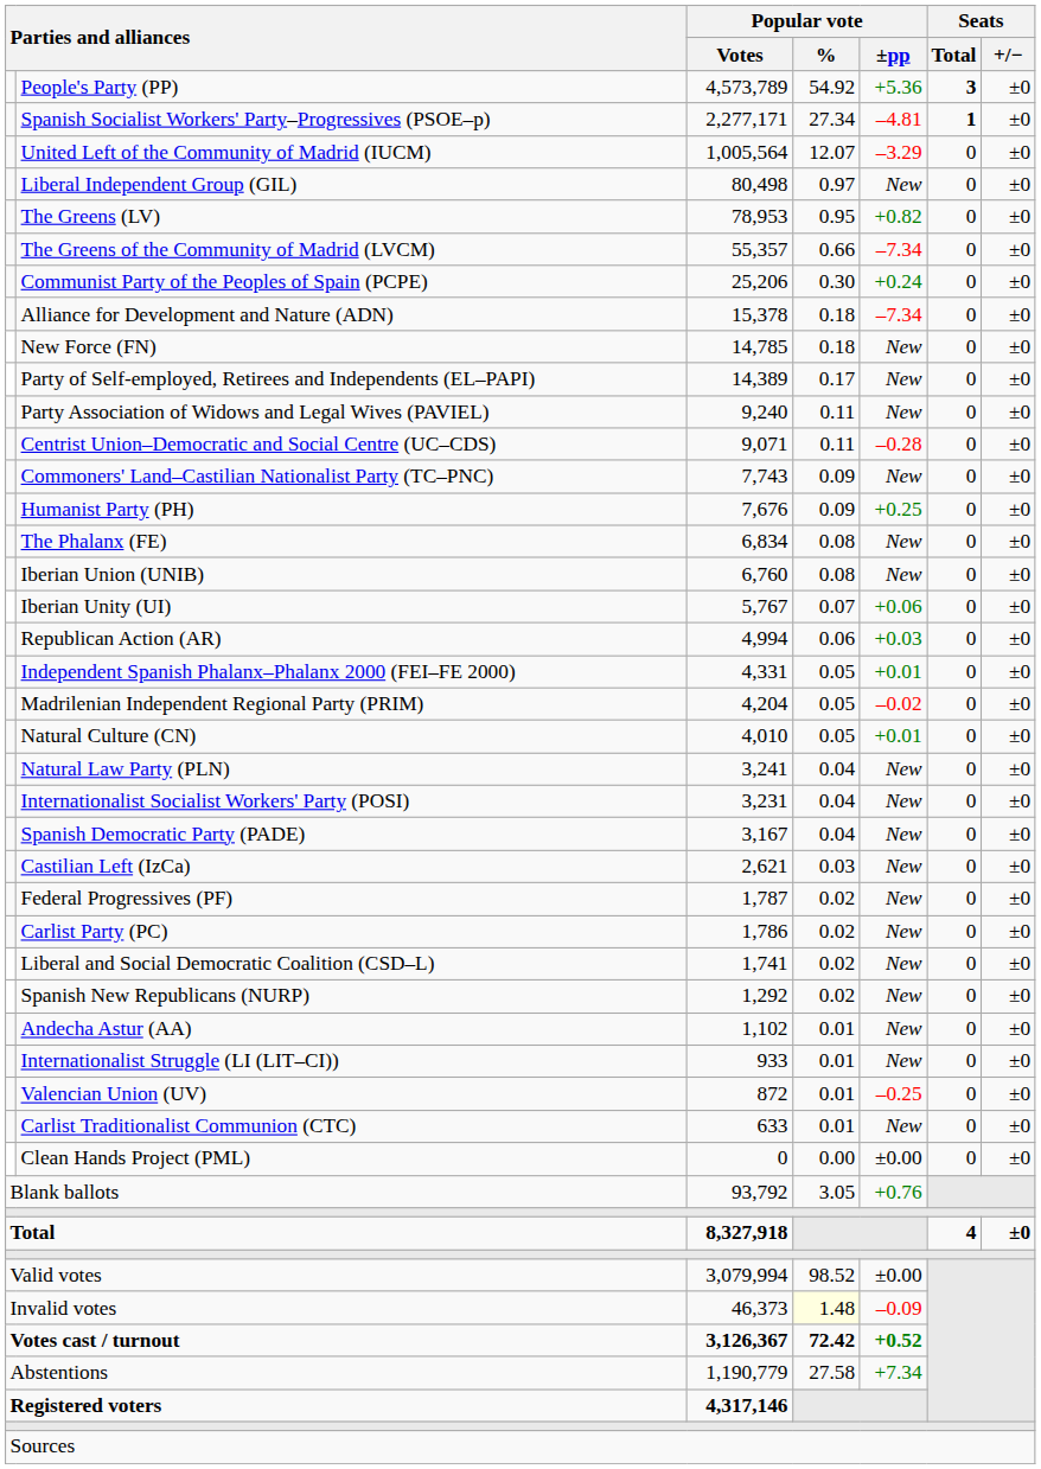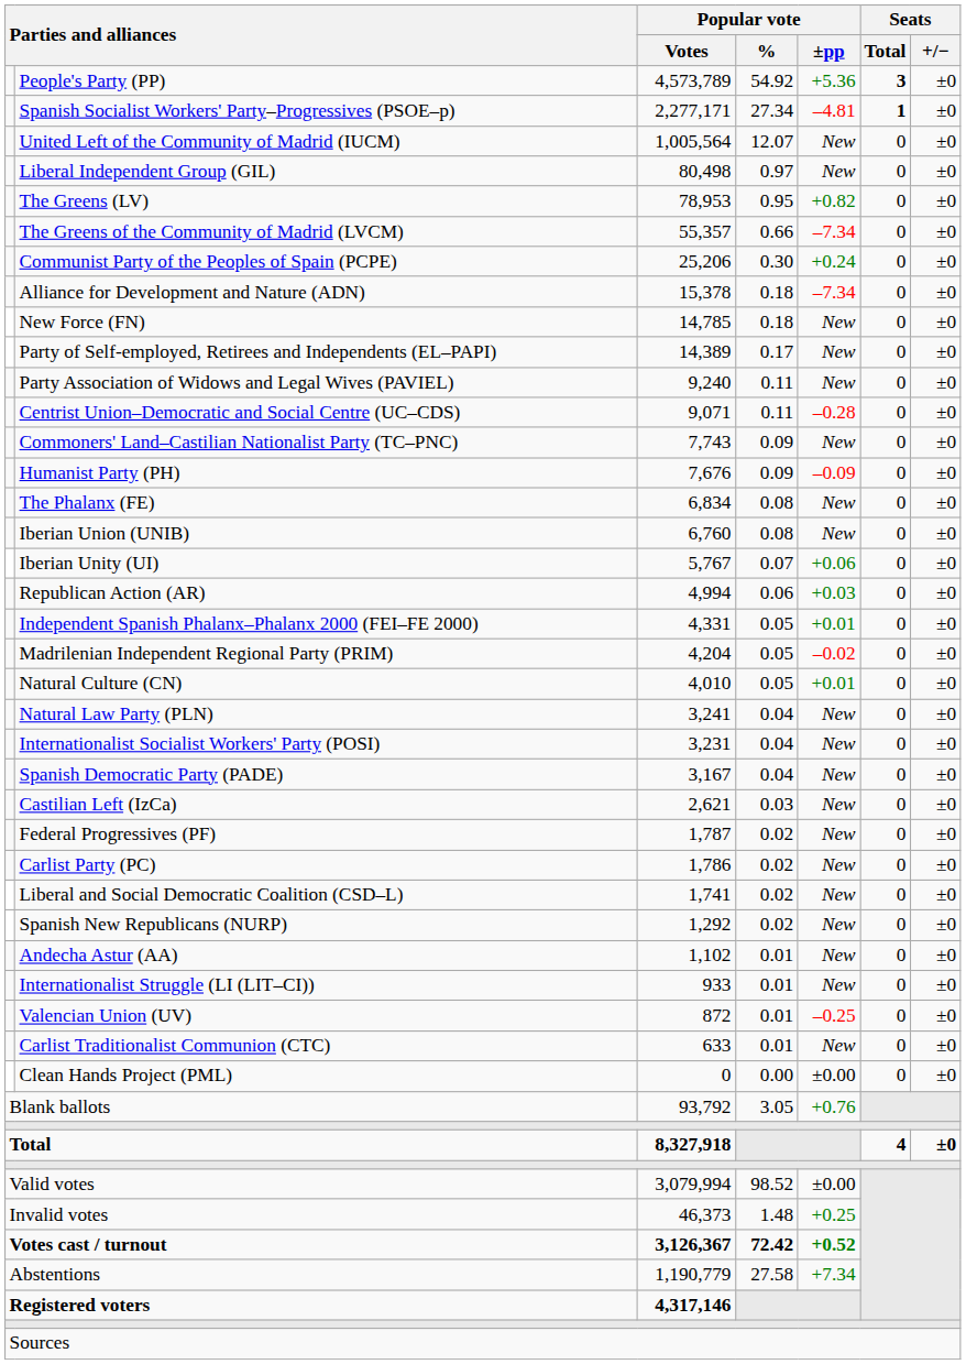United Left of the Community of Madrid (IUCM) | Popular vote / ±pp: –3.29 -> New
Humanist Party (PH) | Popular vote / ±pp: +0.25 -> –0.09
Invalid votes | Popular vote / %: lightyellow background -> no background
Invalid votes | Popular vote / ±pp: –0.09 -> +0.25
